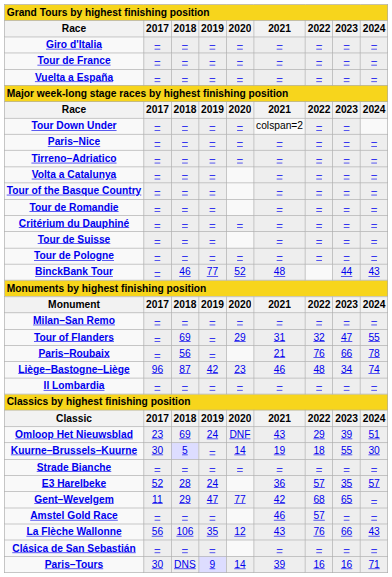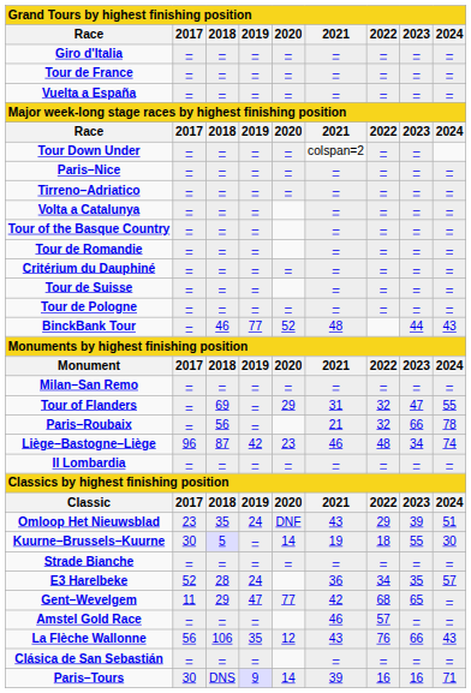Paris–Roubaix | 2022: 76 -> 32
Omloop Het Nieuwsblad | 2018: 69 -> 35
E3 Harelbeke | 2022: 57 -> 34
